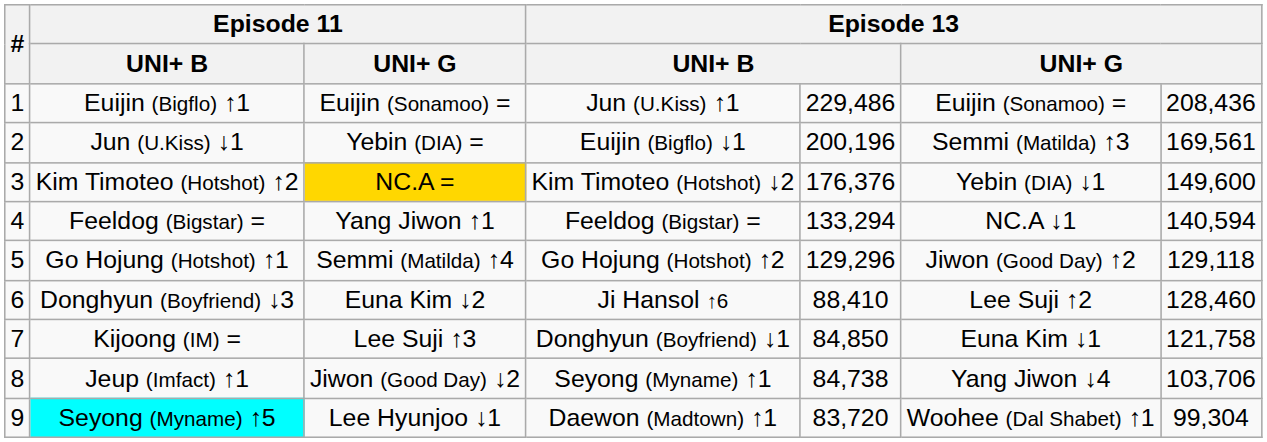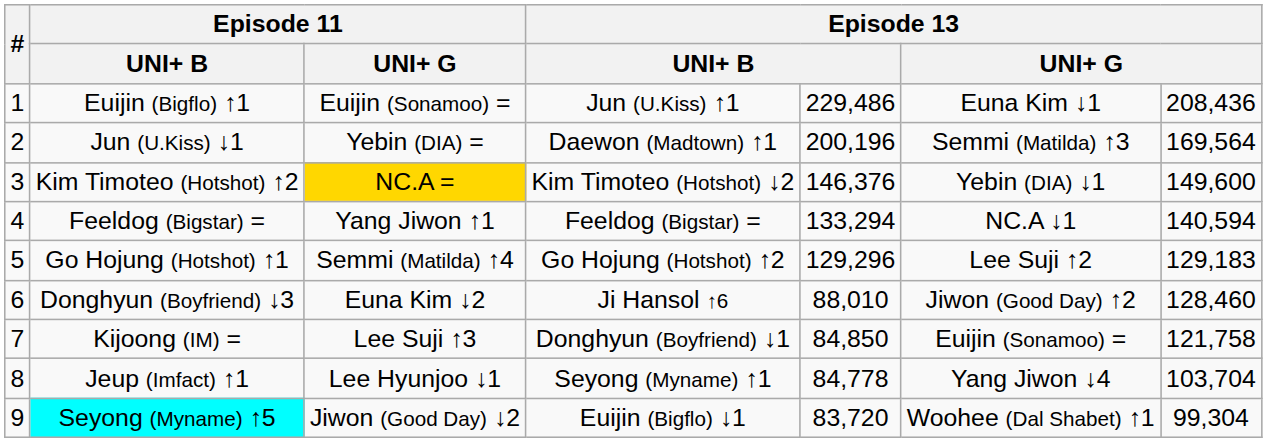Euijin (Bigflo) ↑1 | column 6: Euijin (Sonamoo) = -> Euna Kim ↓1
Jun (U.Kiss) ↓1 | column 4: Euijin (Bigflo) ↓1 -> Daewon (Madtown) ↑1
Jun (U.Kiss) ↓1 | column 7: 169,561 -> 169,564
Kim Timoteo (Hotshot) ↑2 | column 5: 176,376 -> 146,376
Go Hojung (Hotshot) ↑1 | column 6: Jiwon (Good Day) ↑2 -> Lee Suji ↑2
Go Hojung (Hotshot) ↑1 | column 7: 129,118 -> 129,183
Donghyun (Boyfriend) ↓3 | column 5: 88,410 -> 88,010
Donghyun (Boyfriend) ↓3 | column 6: Lee Suji ↑2 -> Jiwon (Good Day) ↑2
Kijoong (IM) = | column 6: Euna Kim ↓1 -> Euijin (Sonamoo) =
Jeup (Imfact) ↑1 | Episode 11 / UNI+ G: Jiwon (Good Day) ↓2 -> Lee Hyunjoo ↓1
Jeup (Imfact) ↑1 | column 5: 84,738 -> 84,778
Jeup (Imfact) ↑1 | column 7: 103,706 -> 103,704
Seyong (Myname) ↑5 | Episode 11 / UNI+ G: Lee Hyunjoo ↓1 -> Jiwon (Good Day) ↓2
Seyong (Myname) ↑5 | column 4: Daewon (Madtown) ↑1 -> Euijin (Bigflo) ↓1
